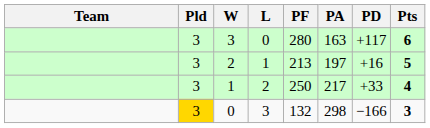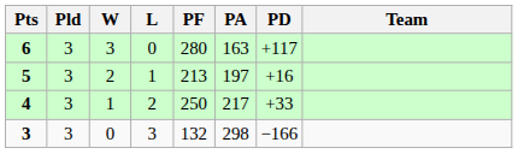columns swapped: Team <-> Pts
row 5 | Pld: gold background -> no background
